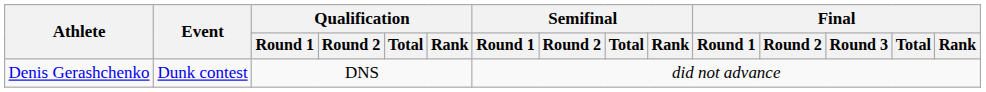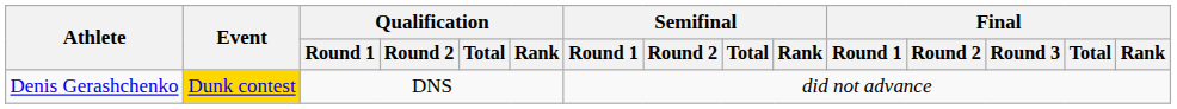Denis Gerashchenko | Event: no background -> gold background
